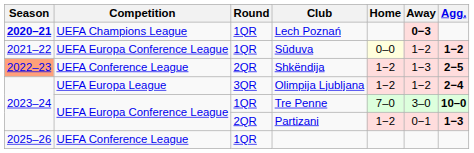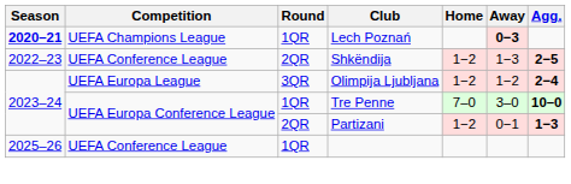- row: 2021–22 | UEFA Europa Conference League | 1QR | Sūduva | 0–0 | 1−2 | 1−2
Shkëndija | Season: lightsalmon background -> no background
